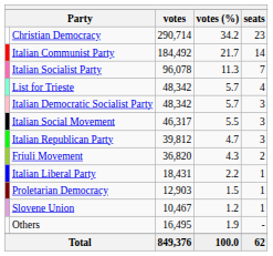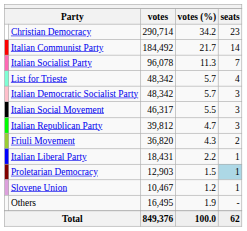Proletarian Democracy | seats: no background -> lightblue background
